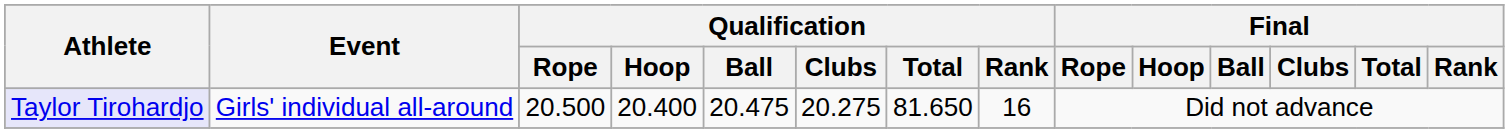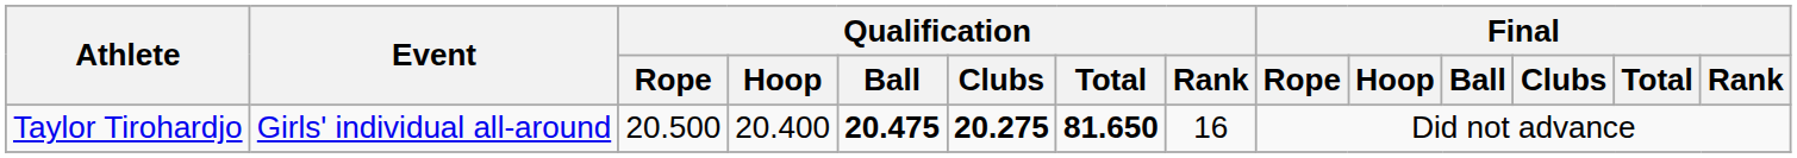row 3 | Athlete: lavender background -> no background
row 3 | Qualification / Ball: normal -> bold
row 3 | Qualification / Clubs: normal -> bold
row 3 | Qualification / Total: normal -> bold
